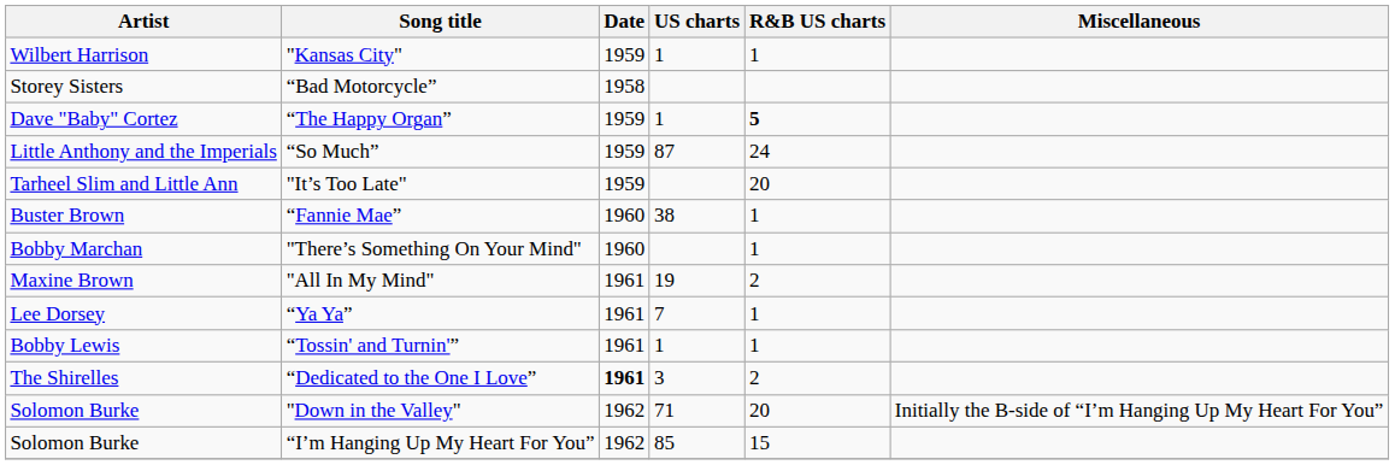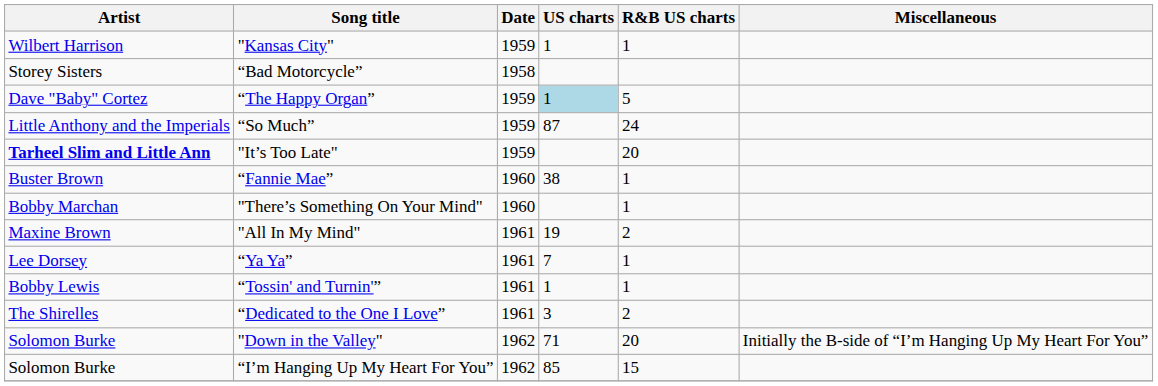“The Happy Organ” | US charts: no background -> lightblue background
“The Happy Organ” | R&B US charts: bold -> normal
"It’s Too Late" | Artist: normal -> bold
“Dedicated to the One I Love” | Date: bold -> normal
